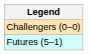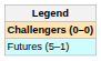row 2 | column 1: normal -> bold
